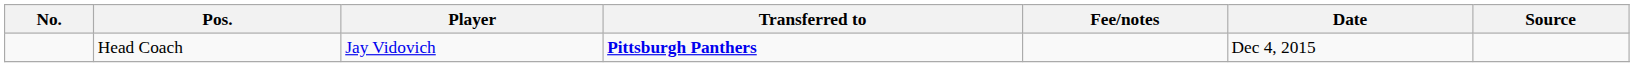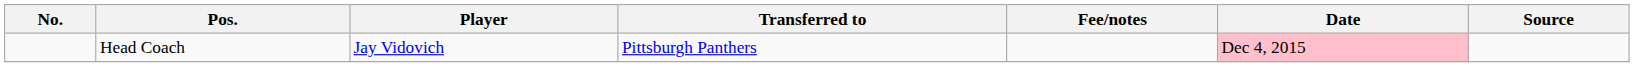Head Coach | Transferred to: bold -> normal
Head Coach | Date: no background -> pink background
